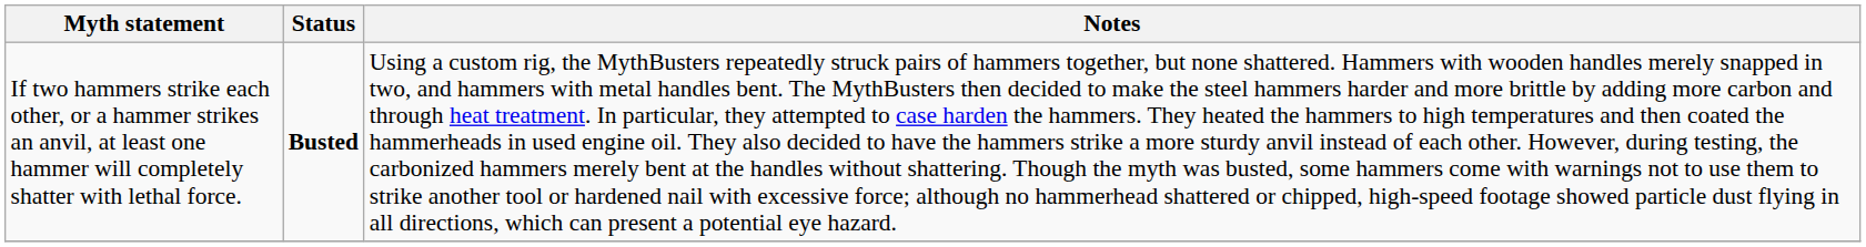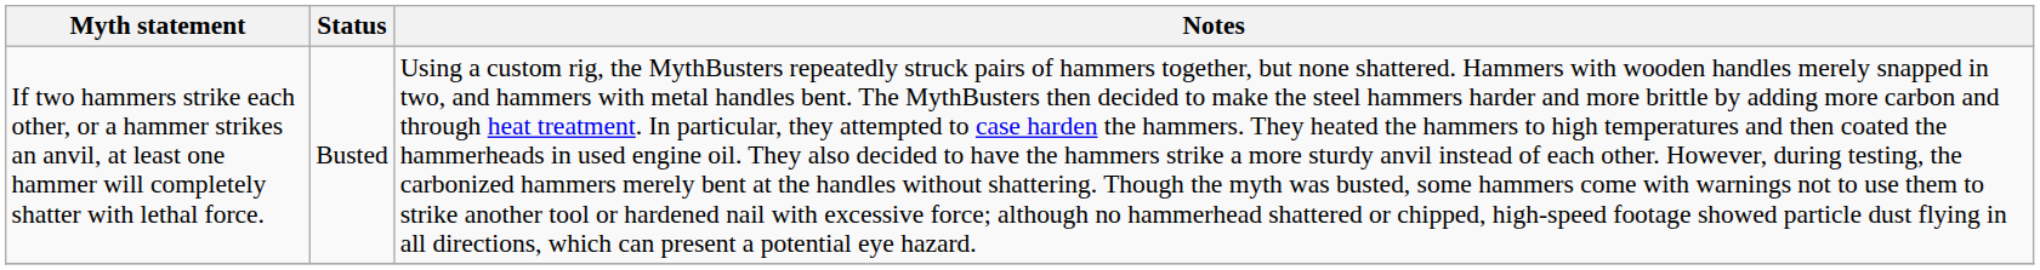row 2 | Status: bold -> normal
